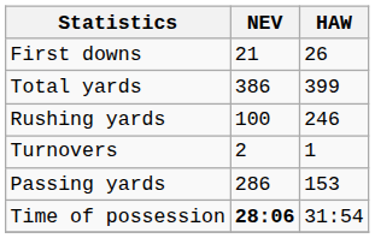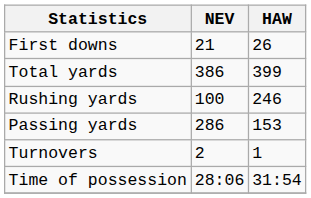rows swapped: Passing yards <-> Turnovers
Time of possession | NEV: bold -> normal
